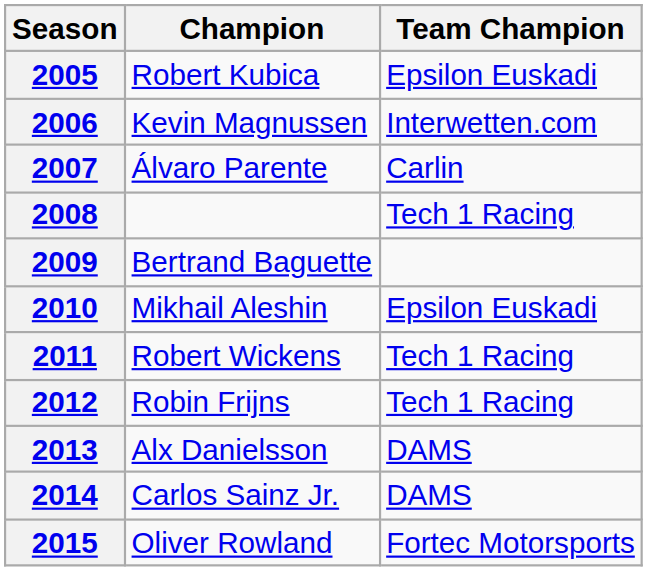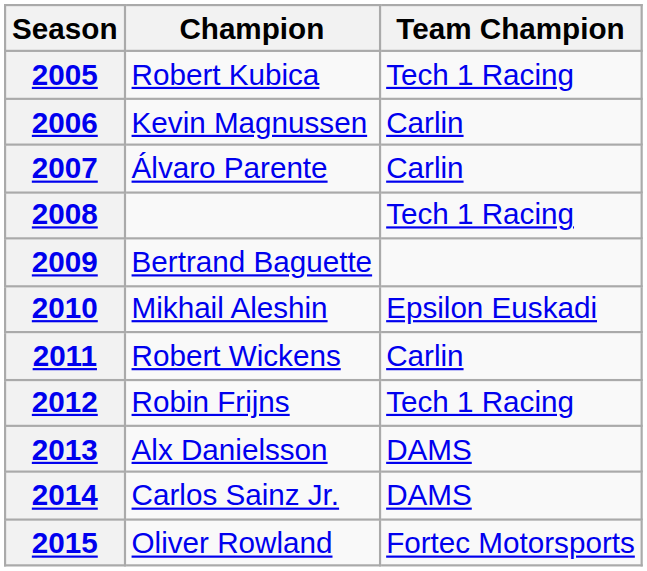2005 | Team Champion: Epsilon Euskadi -> Tech 1 Racing
2006 | Team Champion: Interwetten.com -> Carlin
2011 | Team Champion: Tech 1 Racing -> Carlin
